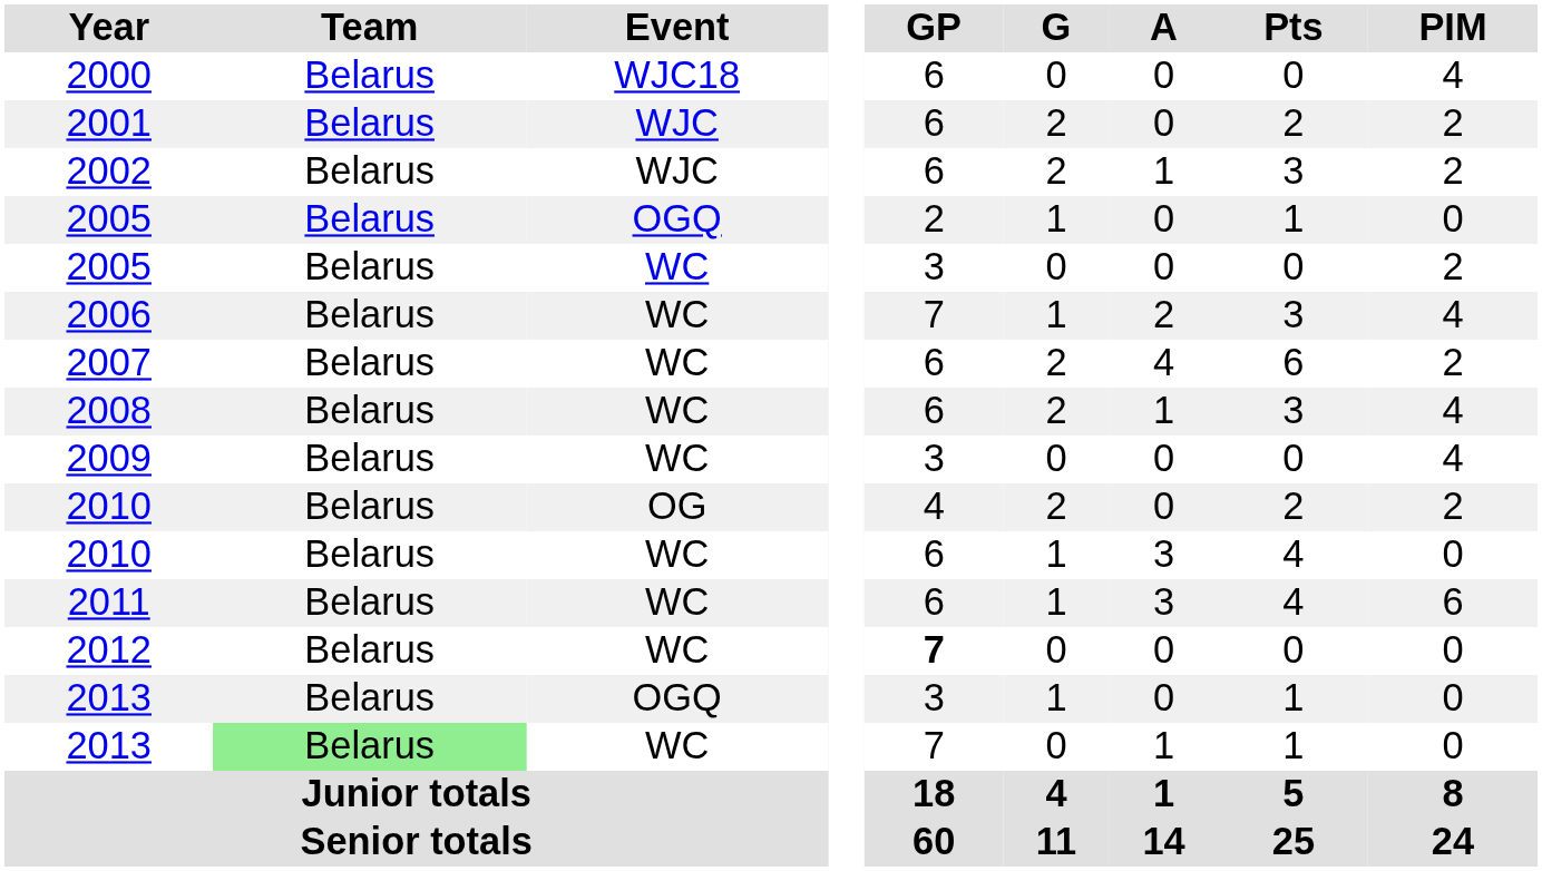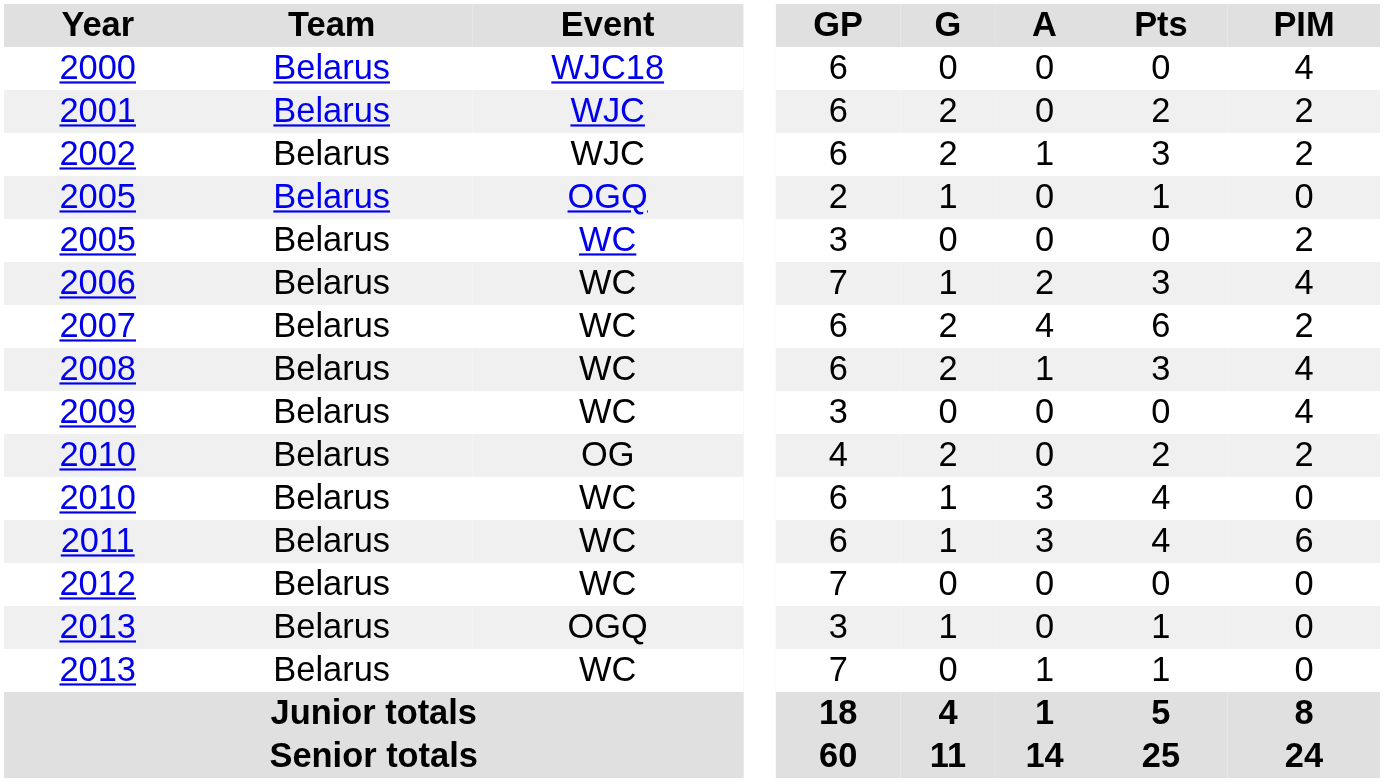2012 | GP: bold -> normal
2013 / WC | Team: lightgreen background -> no background
